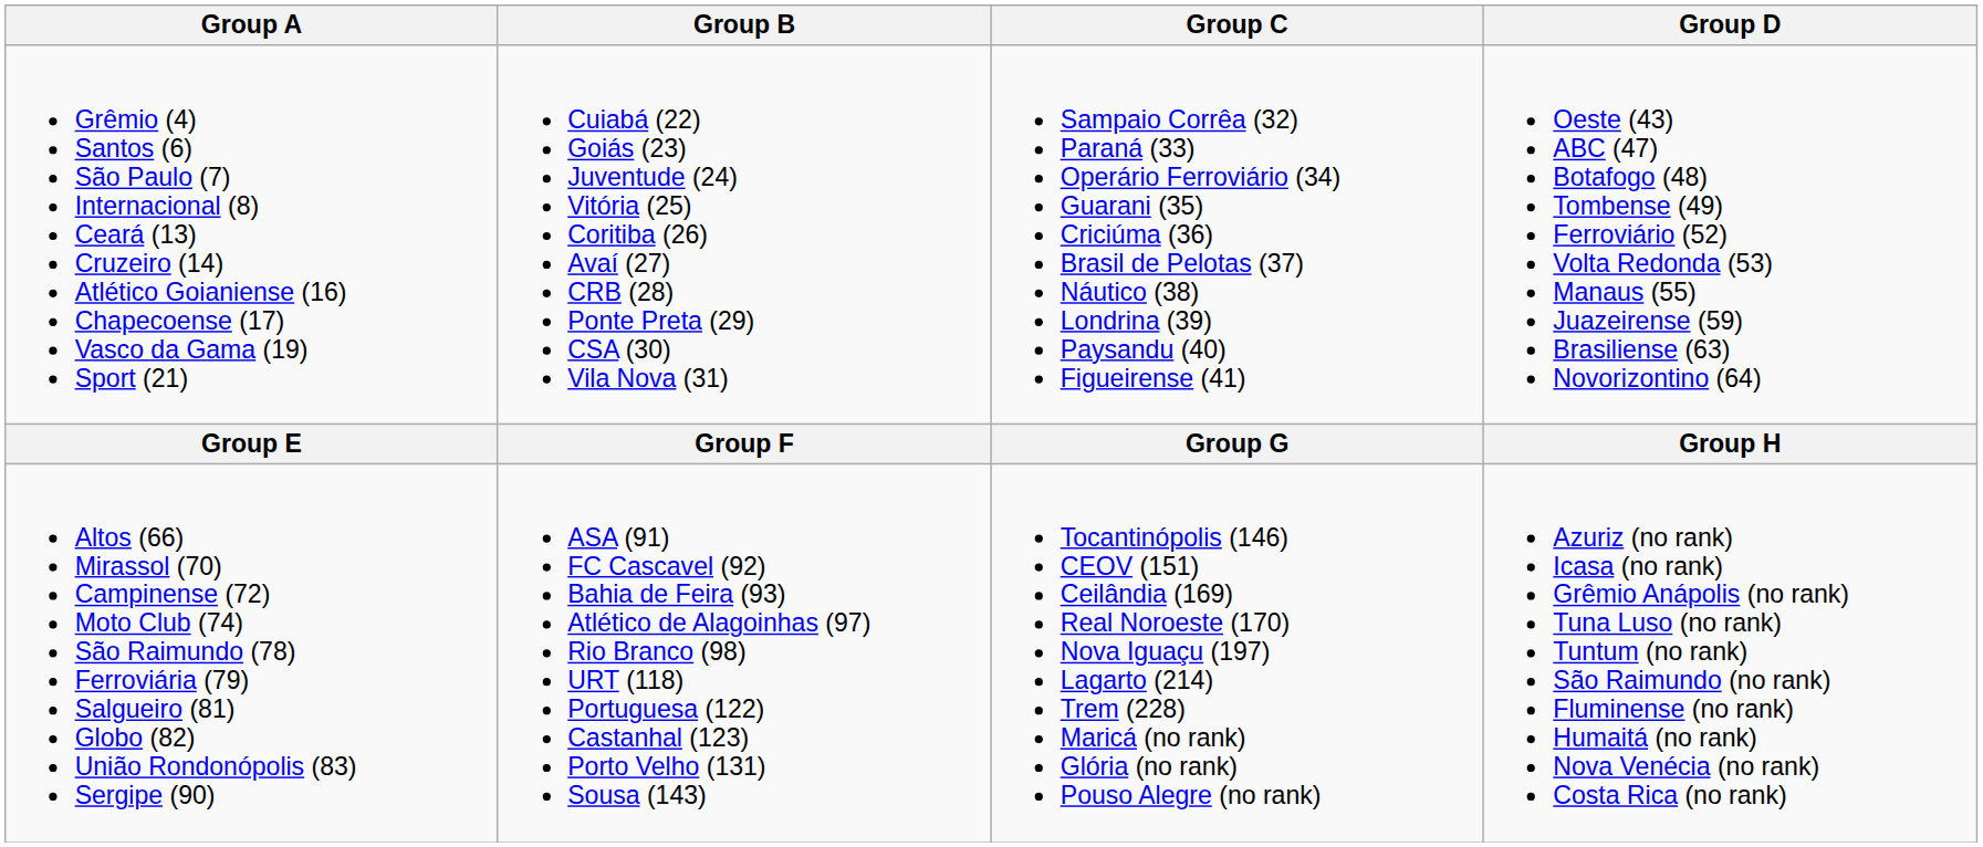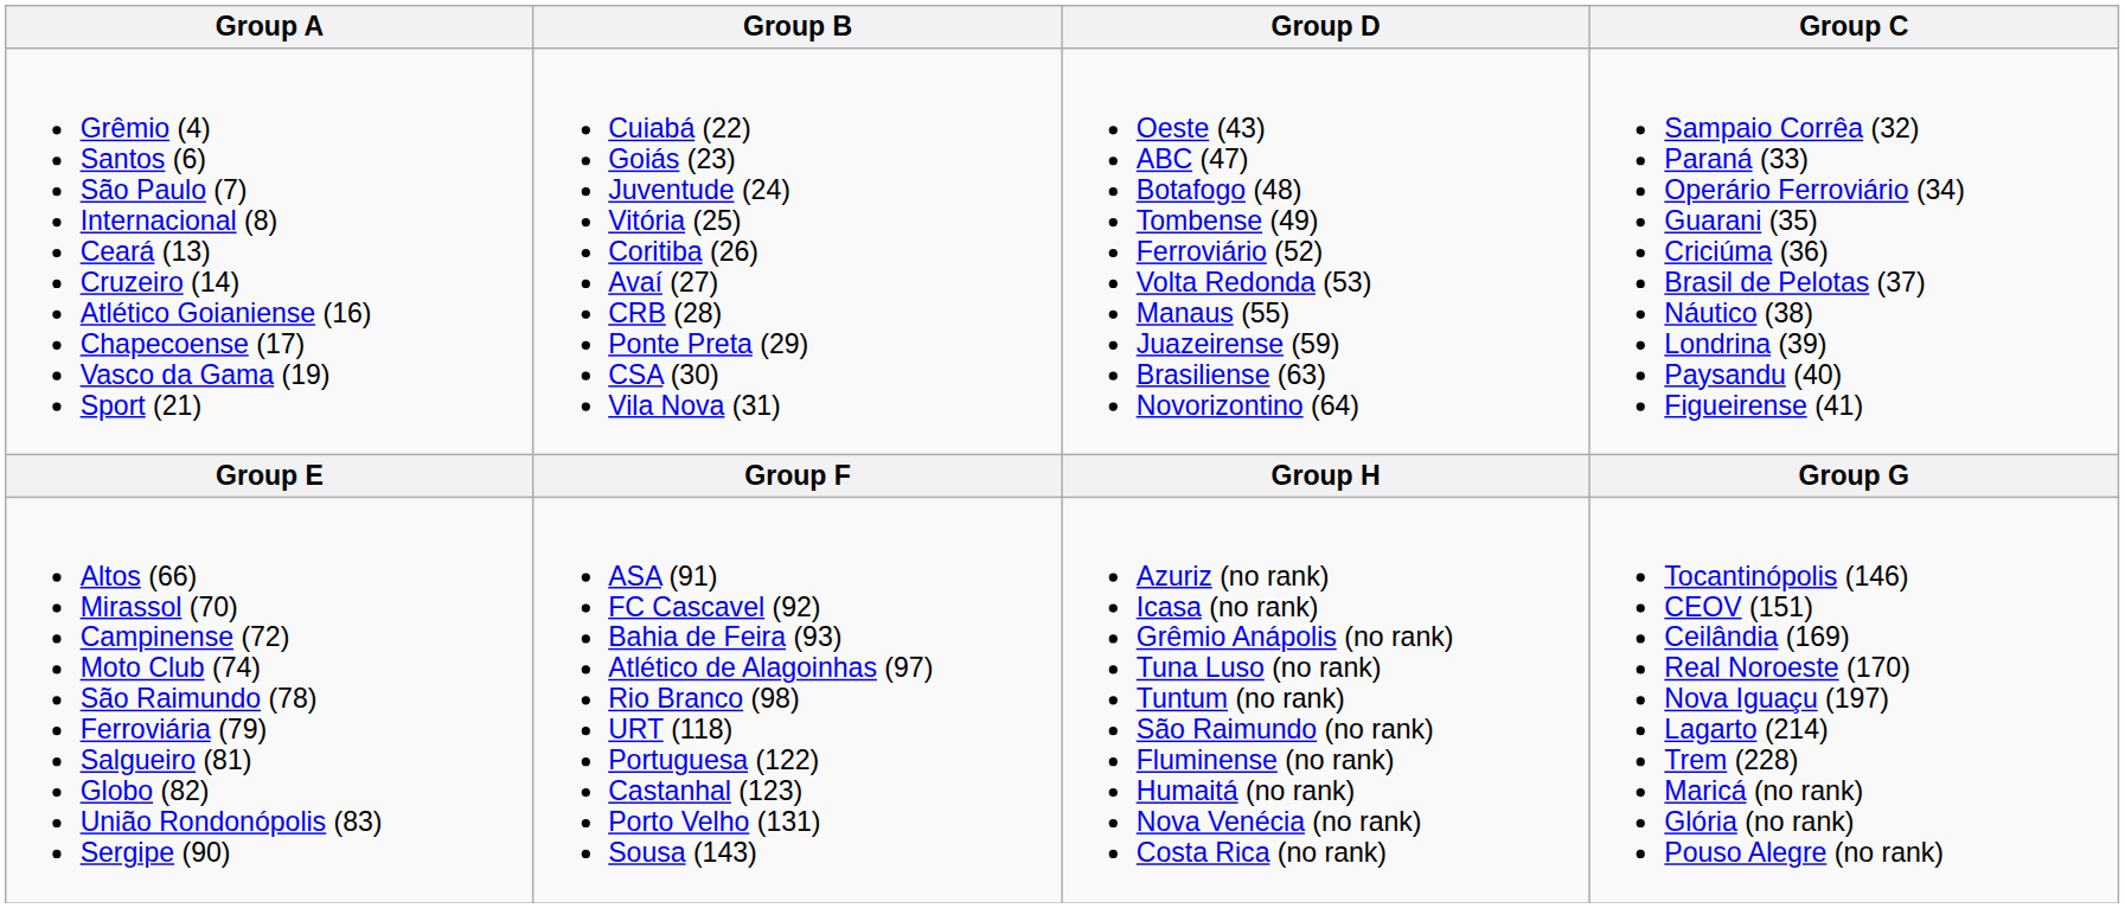columns swapped: Group C <-> Group D
